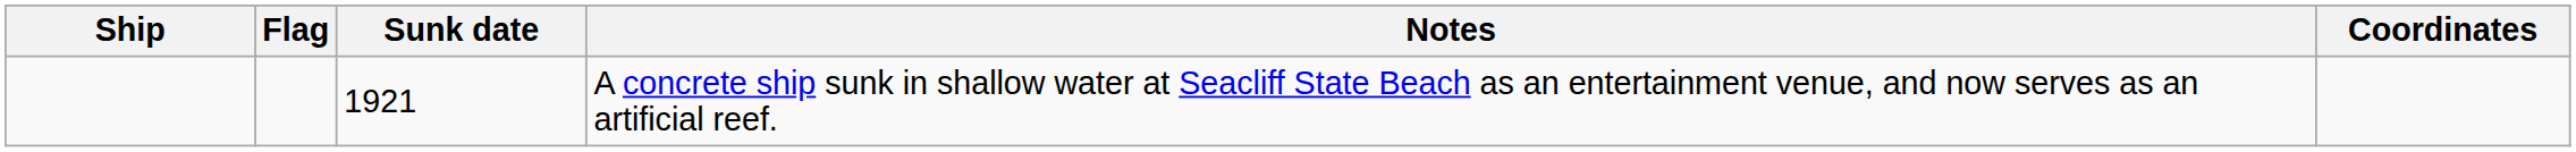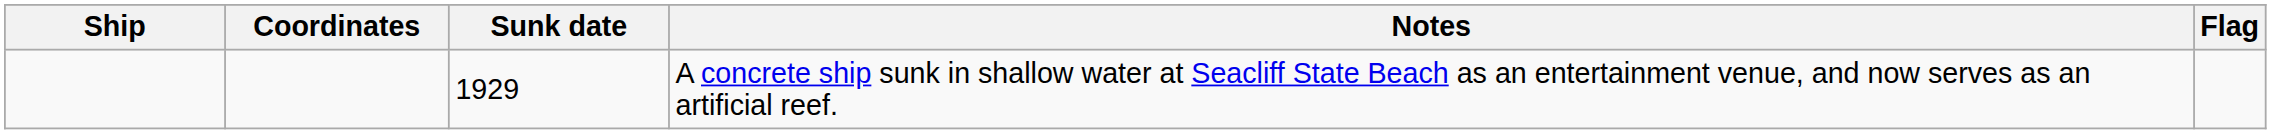columns swapped: Flag <-> Coordinates
row 2 | Sunk date: 1921 -> 1929
